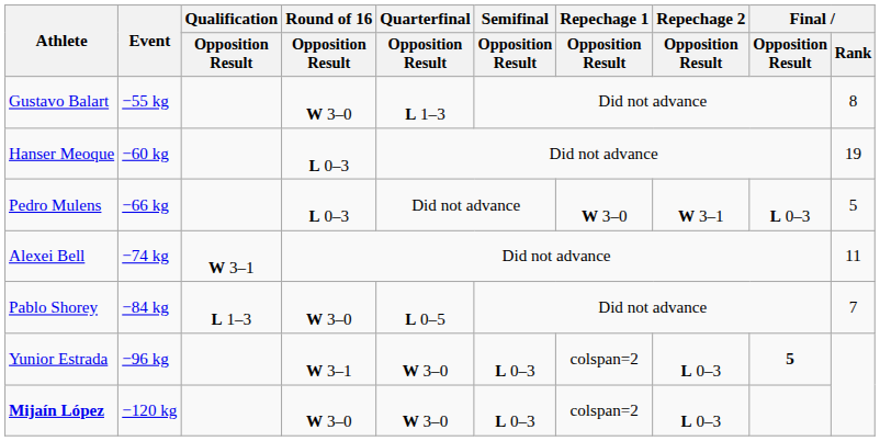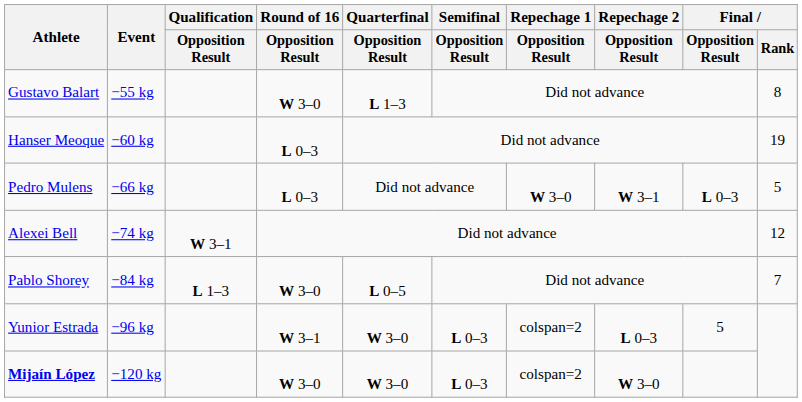Alexei Bell | Final / Rank: 11 -> 12
Yunior Estrada | Final / Opposition Result: bold -> normal
Mijaín López | Repechage 2 / Opposition Result: L 0–3 -> W 3–0
